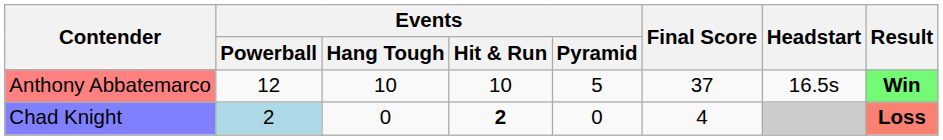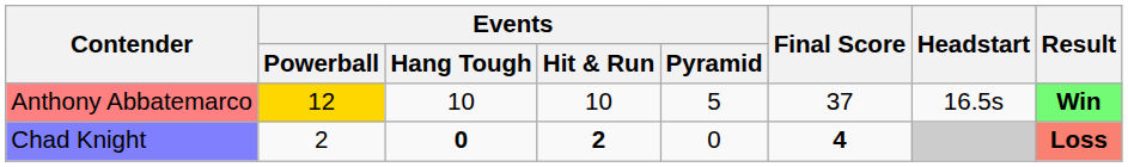Anthony Abbatemarco | Events / Powerball: no background -> gold background
Chad Knight | Events / Powerball: lightblue background -> no background
Chad Knight | Events / Hang Tough: normal -> bold
Chad Knight | Final Score: normal -> bold
